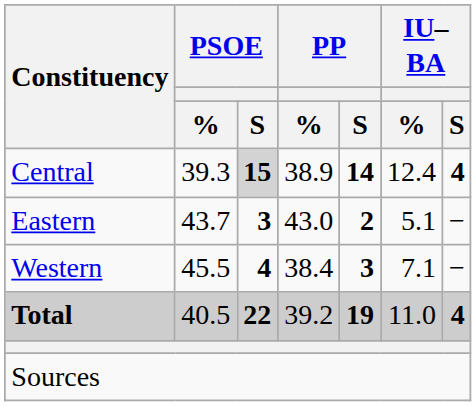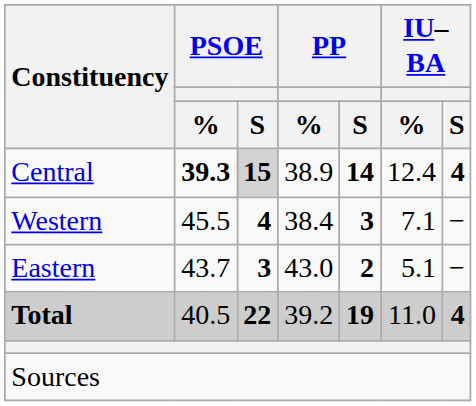Central | PSOE / %: normal -> bold
rows swapped: Eastern <-> Western
